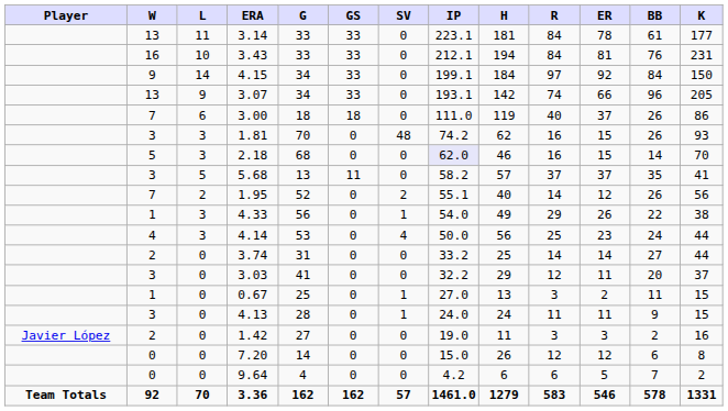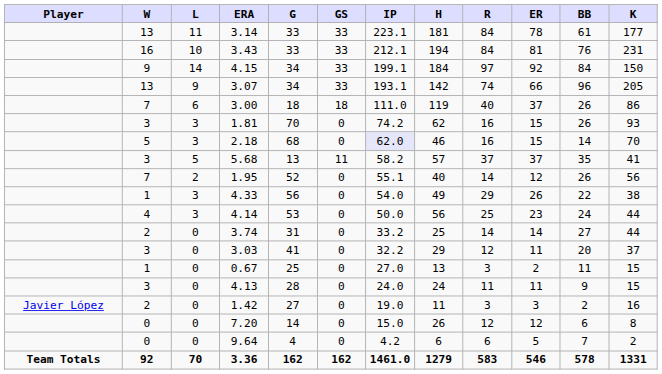- column: SV | 0 | 0 | 0 | 0 | 0 | 48 | 0 | 0 | 2 | 1 | 4 | 0 | 0 | 1 | 1 | 0 | 0 | 0 | 57
